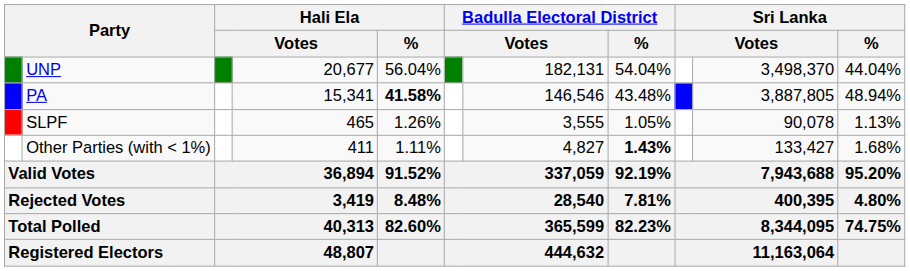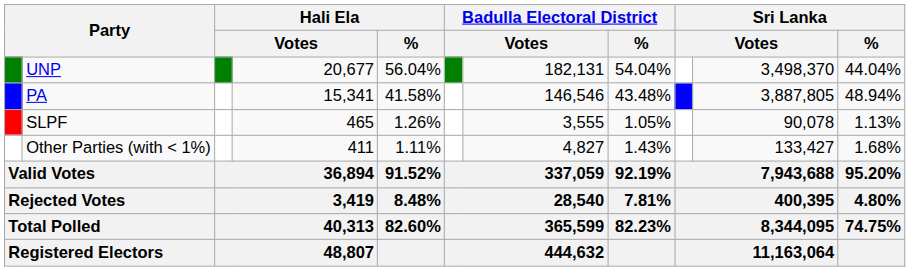PA | Hali Ela / %: bold -> normal
Other Parties (with < 1%) | Badulla Electoral District / %: bold -> normal
